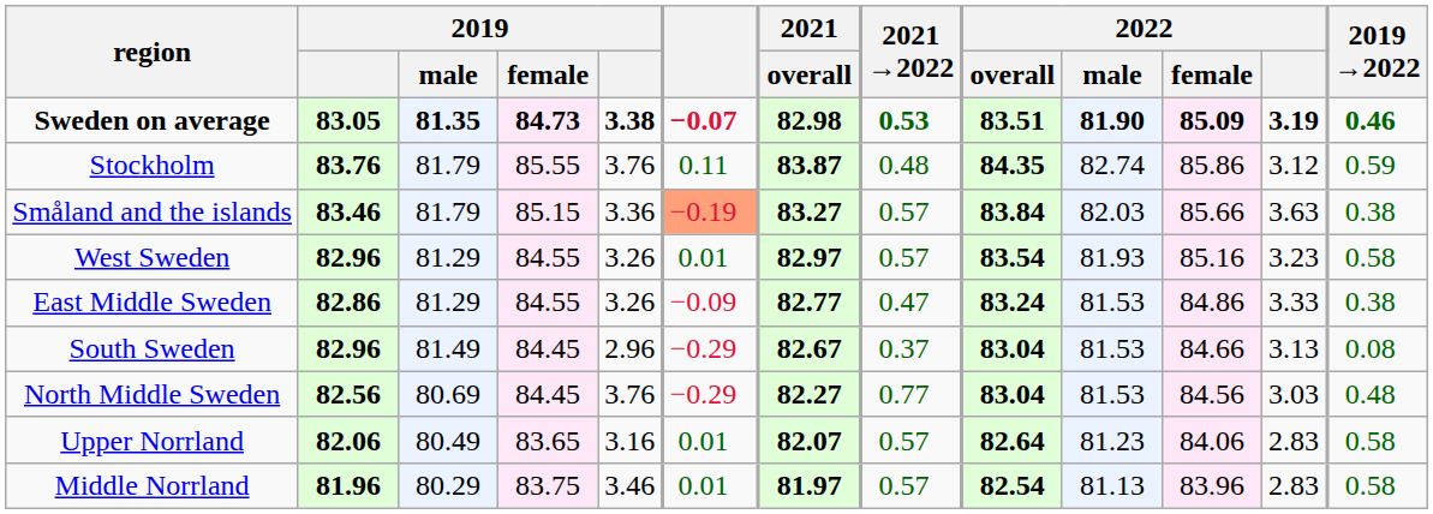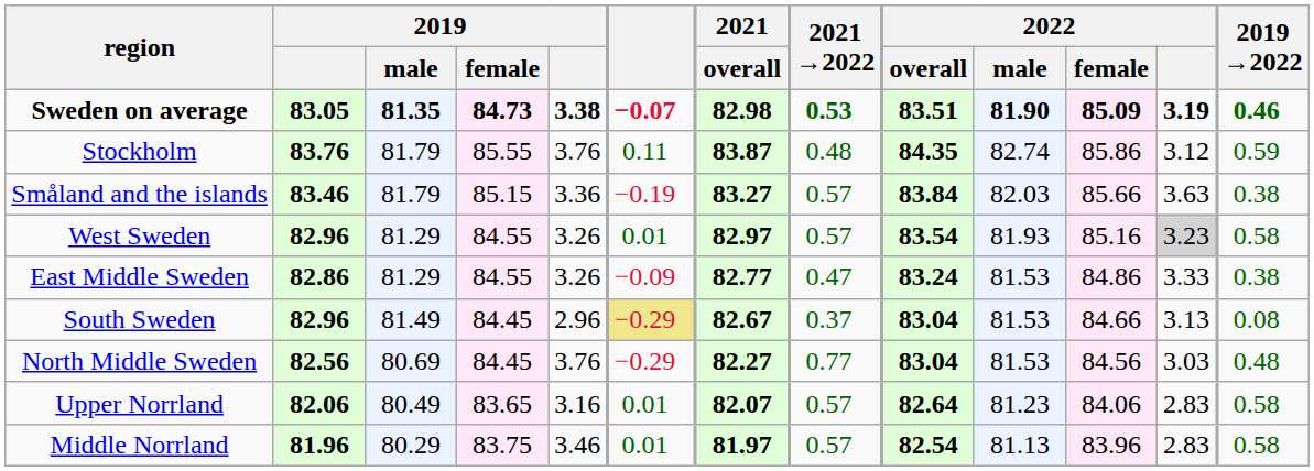Småland and the islands | column 6: lightsalmon background -> no background
West Sweden | 2022: no background -> lightgrey background
South Sweden | column 6: no background -> khaki background
